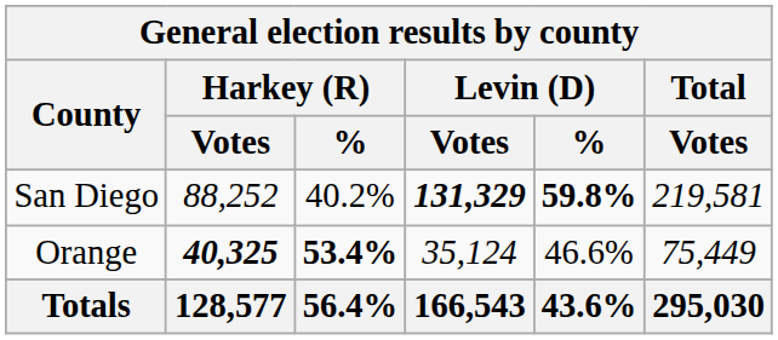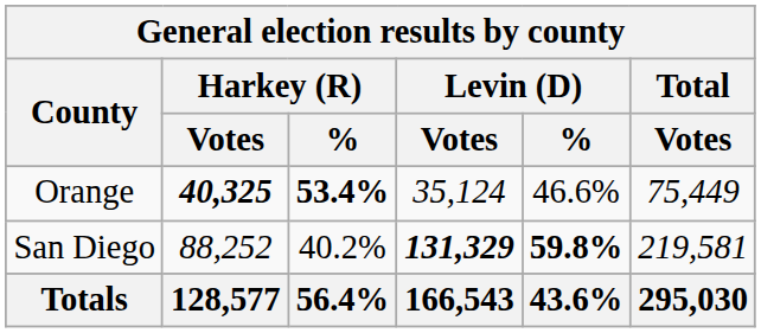rows swapped: Orange <-> San Diego
